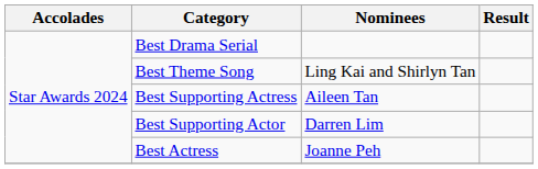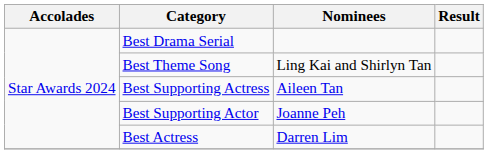Best Supporting Actor | Nominees: Darren Lim -> Joanne Peh
Best Actress | Nominees: Joanne Peh -> Darren Lim
